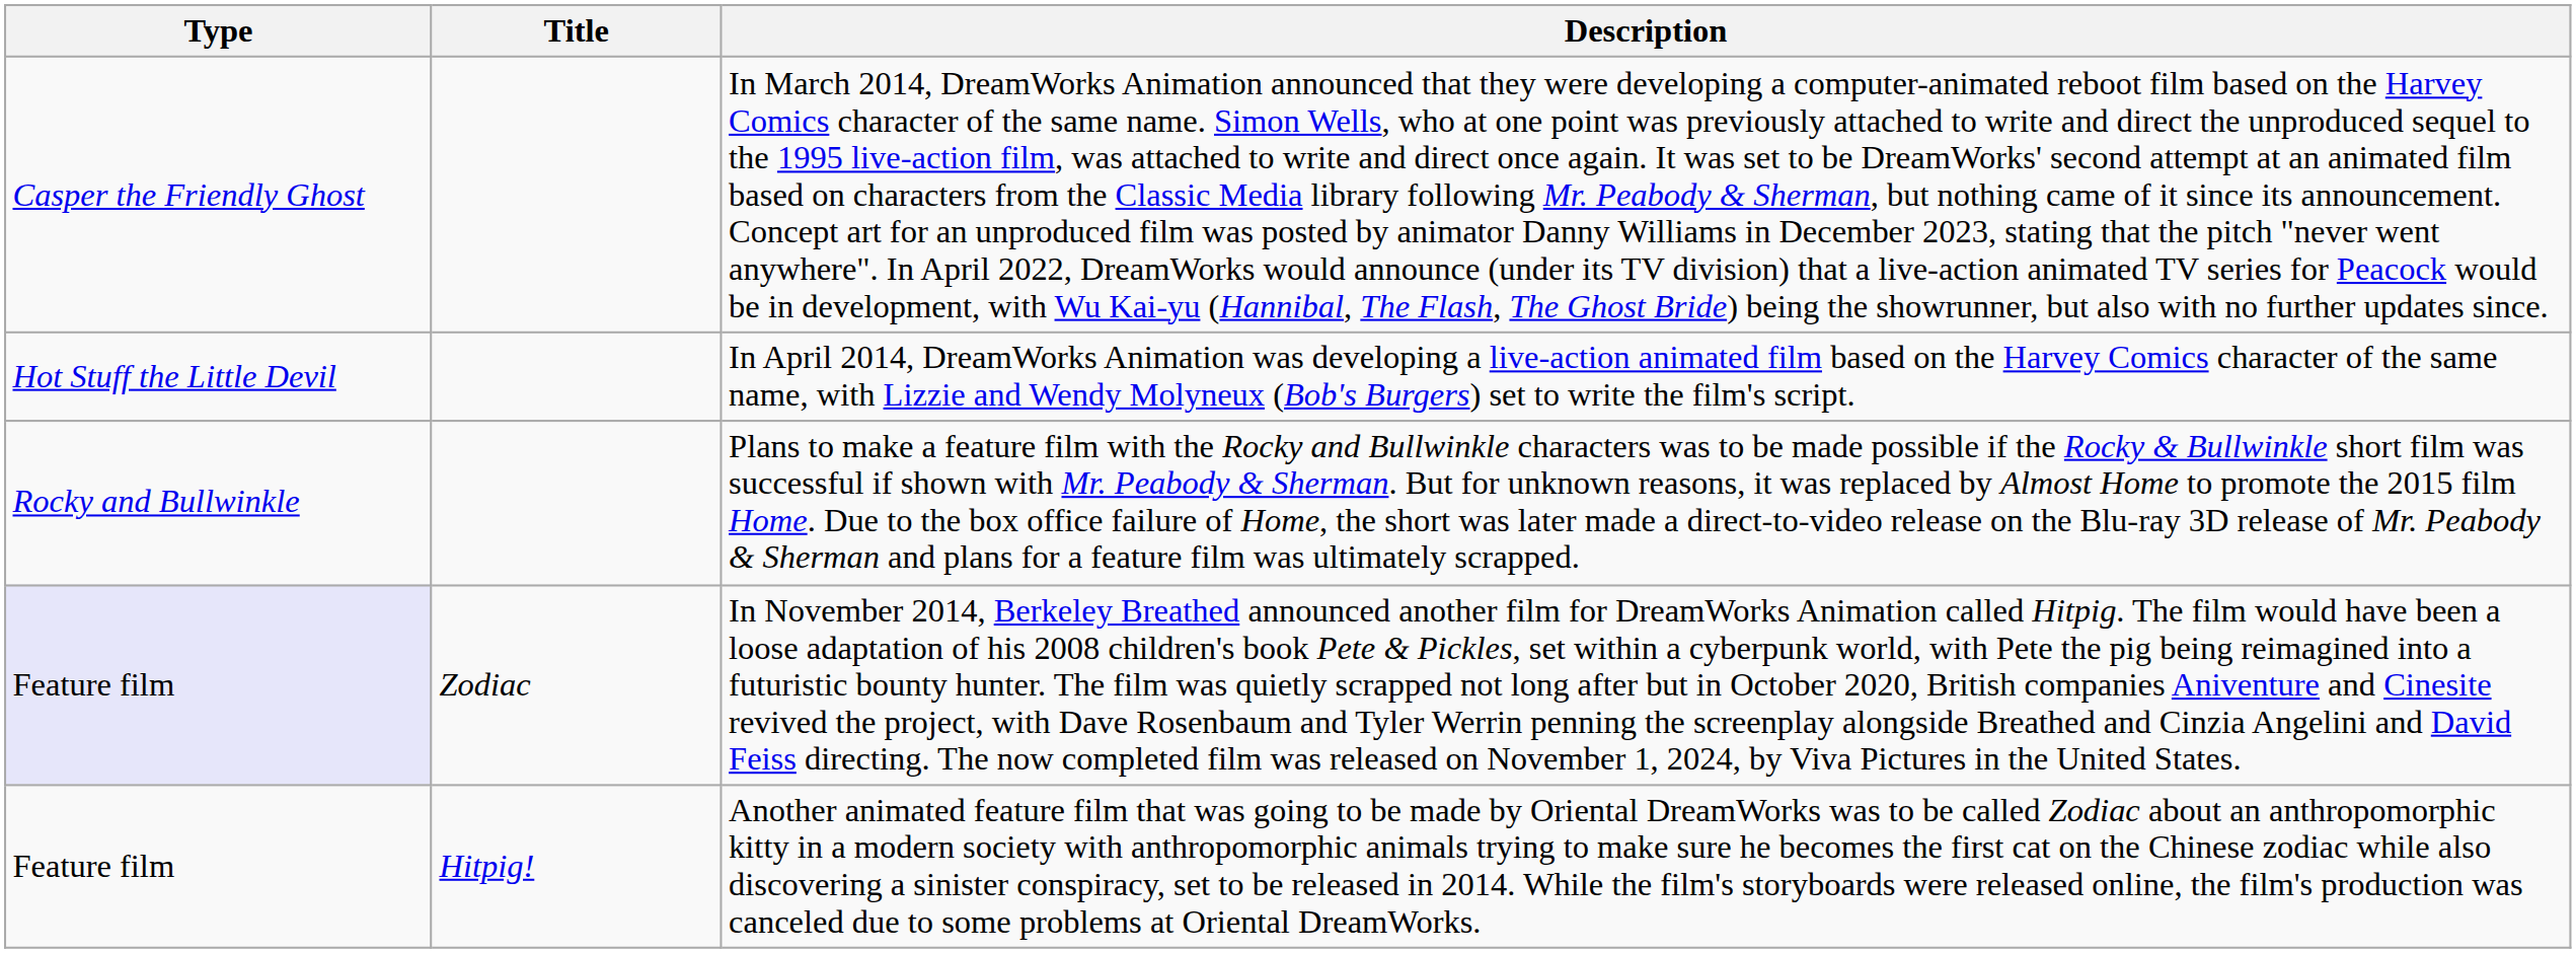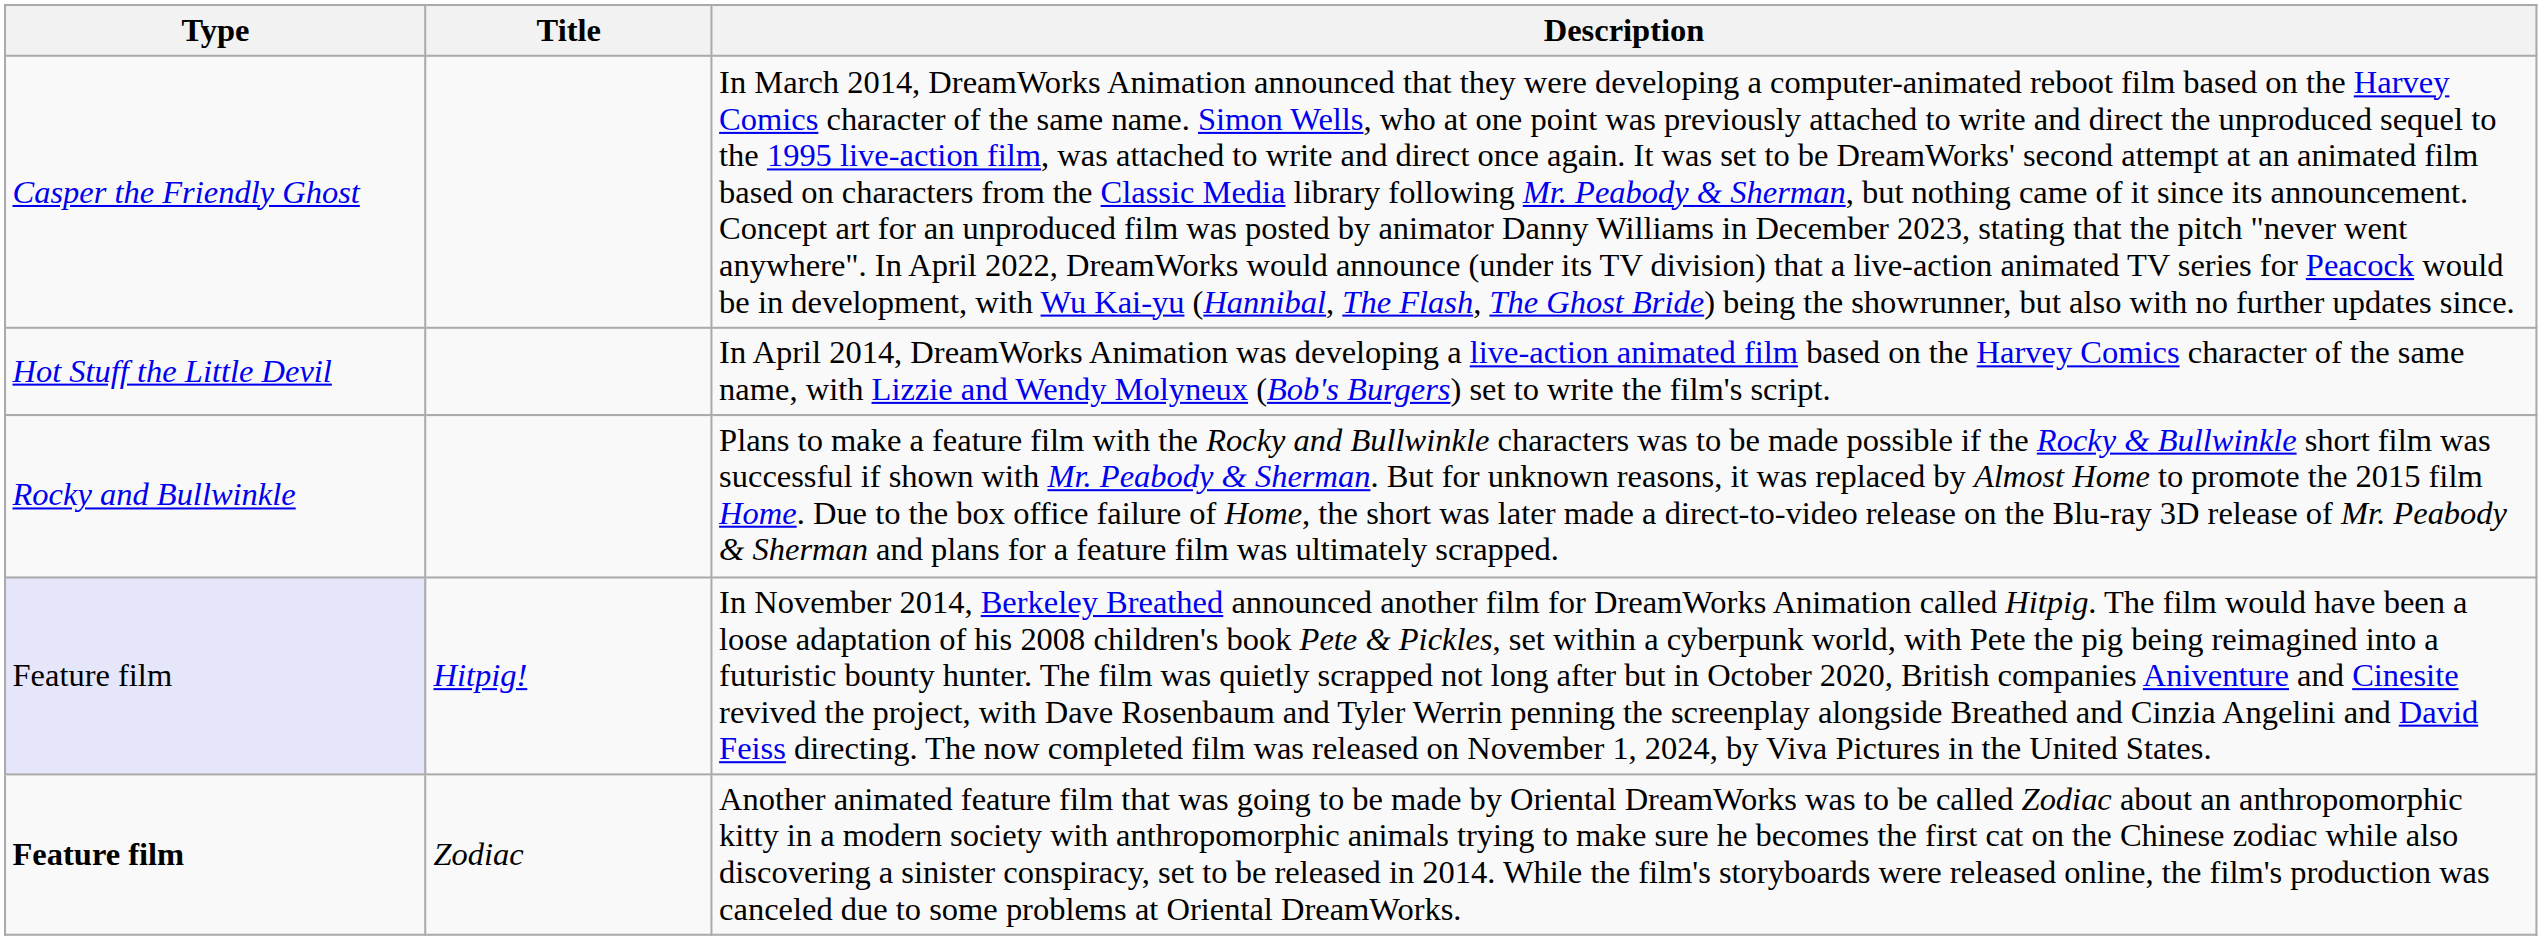row 5 | Title: Zodiac -> Hitpig!
row 6 | Type: normal -> bold
row 6 | Title: Hitpig! -> Zodiac
